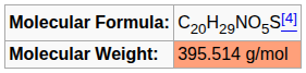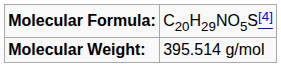Molecular Weight: | column 2: lightsalmon background -> no background
